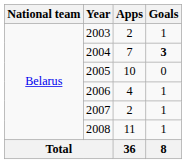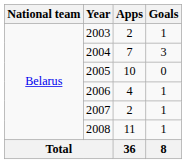2004 | Goals: bold -> normal
